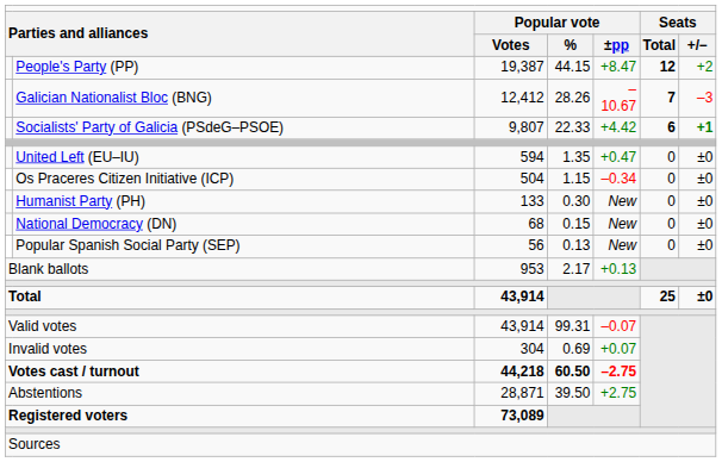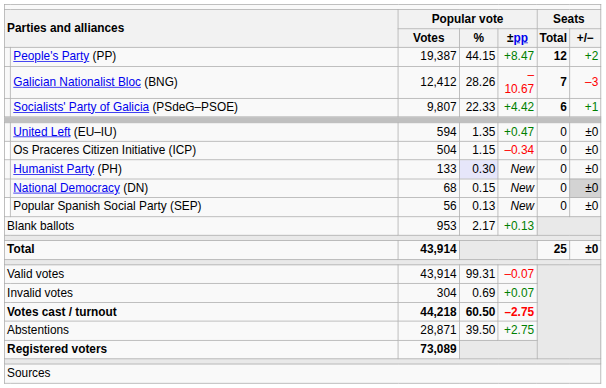Socialists' Party of Galicia (PSdeG–PSOE) | column 7: bold -> normal
Humanist Party (PH) | column 4: no background -> lavender background
National Democracy (DN) | column 7: no background -> lightgrey background
